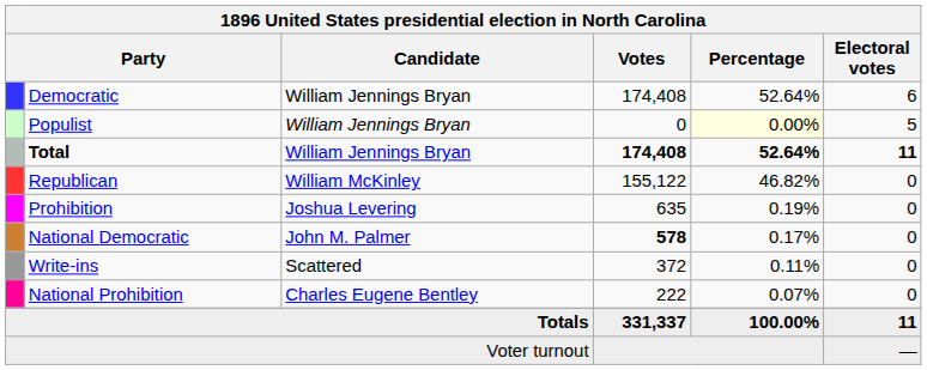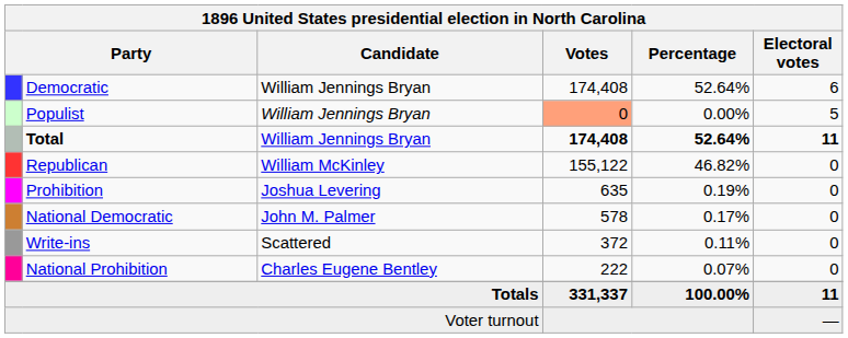Populist | Votes: no background -> lightsalmon background
Populist | Percentage: lightyellow background -> no background
National Democratic | Votes: bold -> normal
